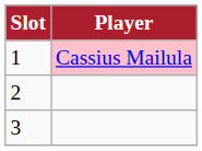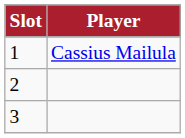1 | Player: pink background -> no background
